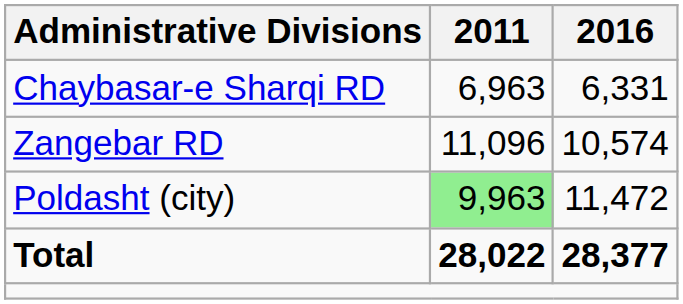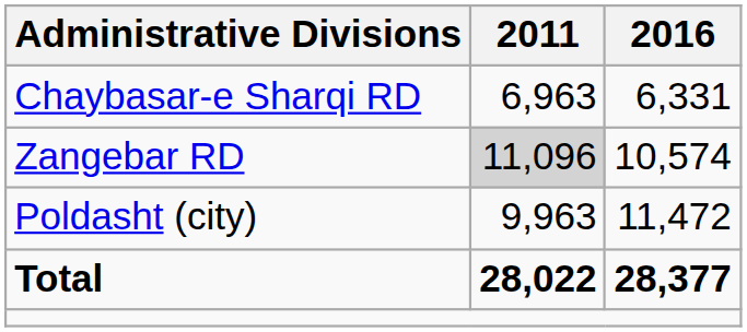Zangebar RD | 2011: no background -> lightgrey background
Poldasht (city) | 2011: lightgreen background -> no background
